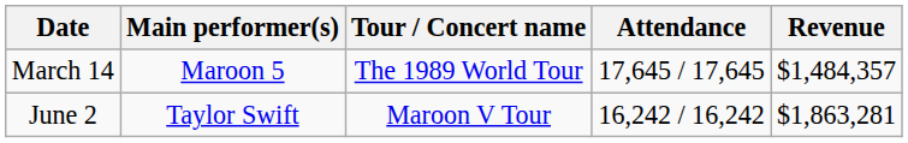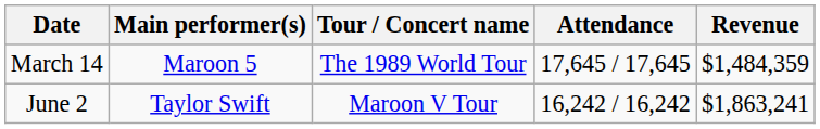March 14 | Revenue: $1,484,357 -> $1,484,359
June 2 | Revenue: $1,863,281 -> $1,863,241
